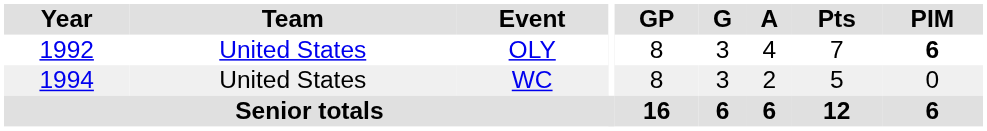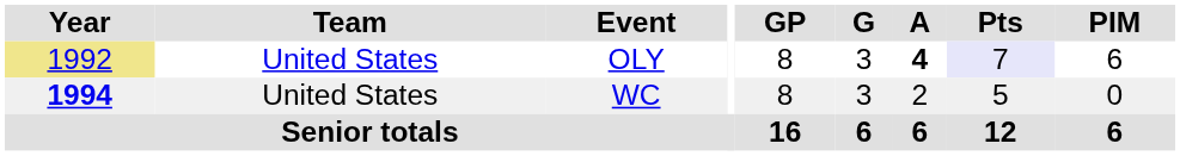OLY | Year: no background -> khaki background
OLY | A: normal -> bold
OLY | Pts: no background -> lavender background
OLY | PIM: bold -> normal
WC | Year: normal -> bold
